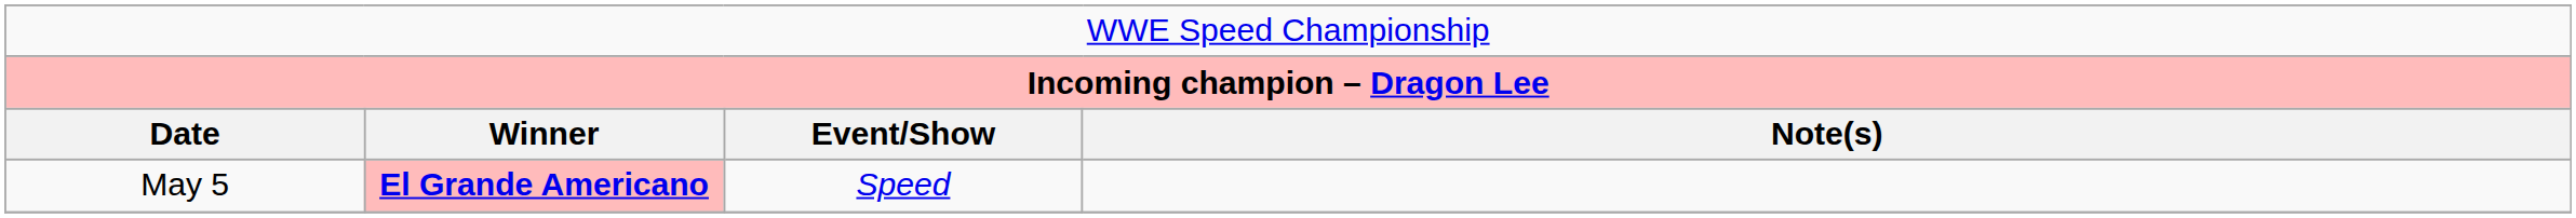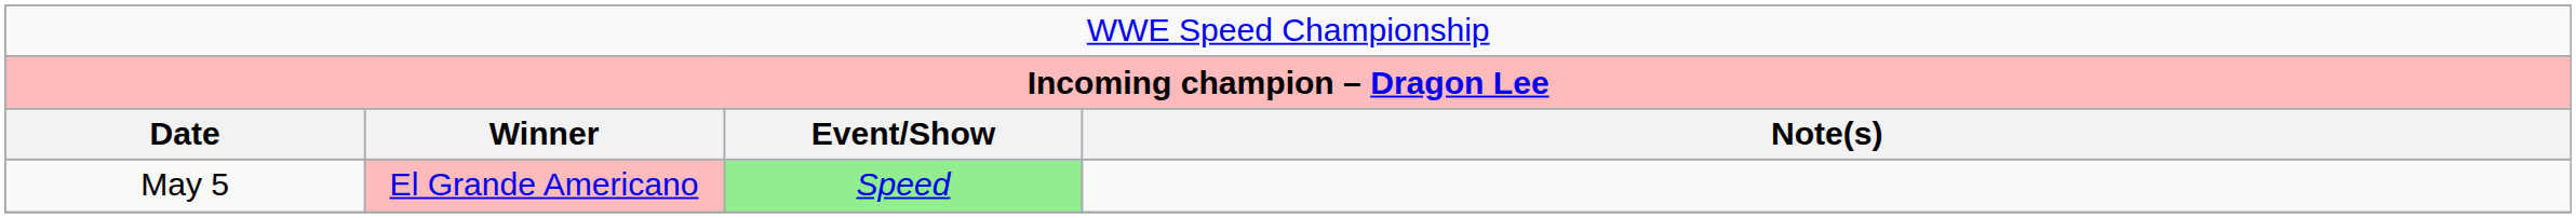May 5 | column 2: bold -> normal
May 5 | column 3: no background -> lightgreen background
